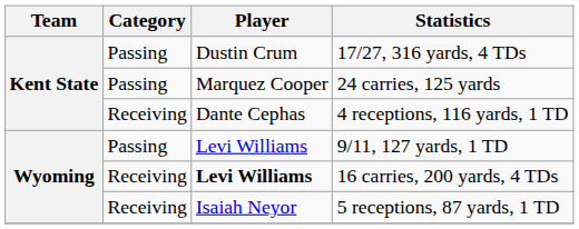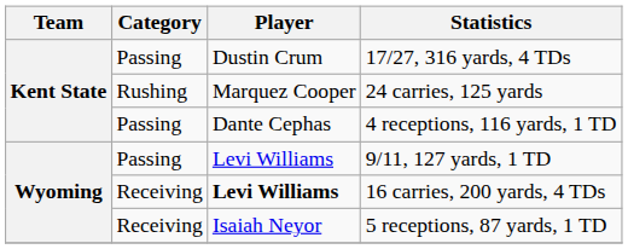24 carries, 125 yards | Category: Passing -> Rushing
4 receptions, 116 yards, 1 TD | Category: Receiving -> Passing
